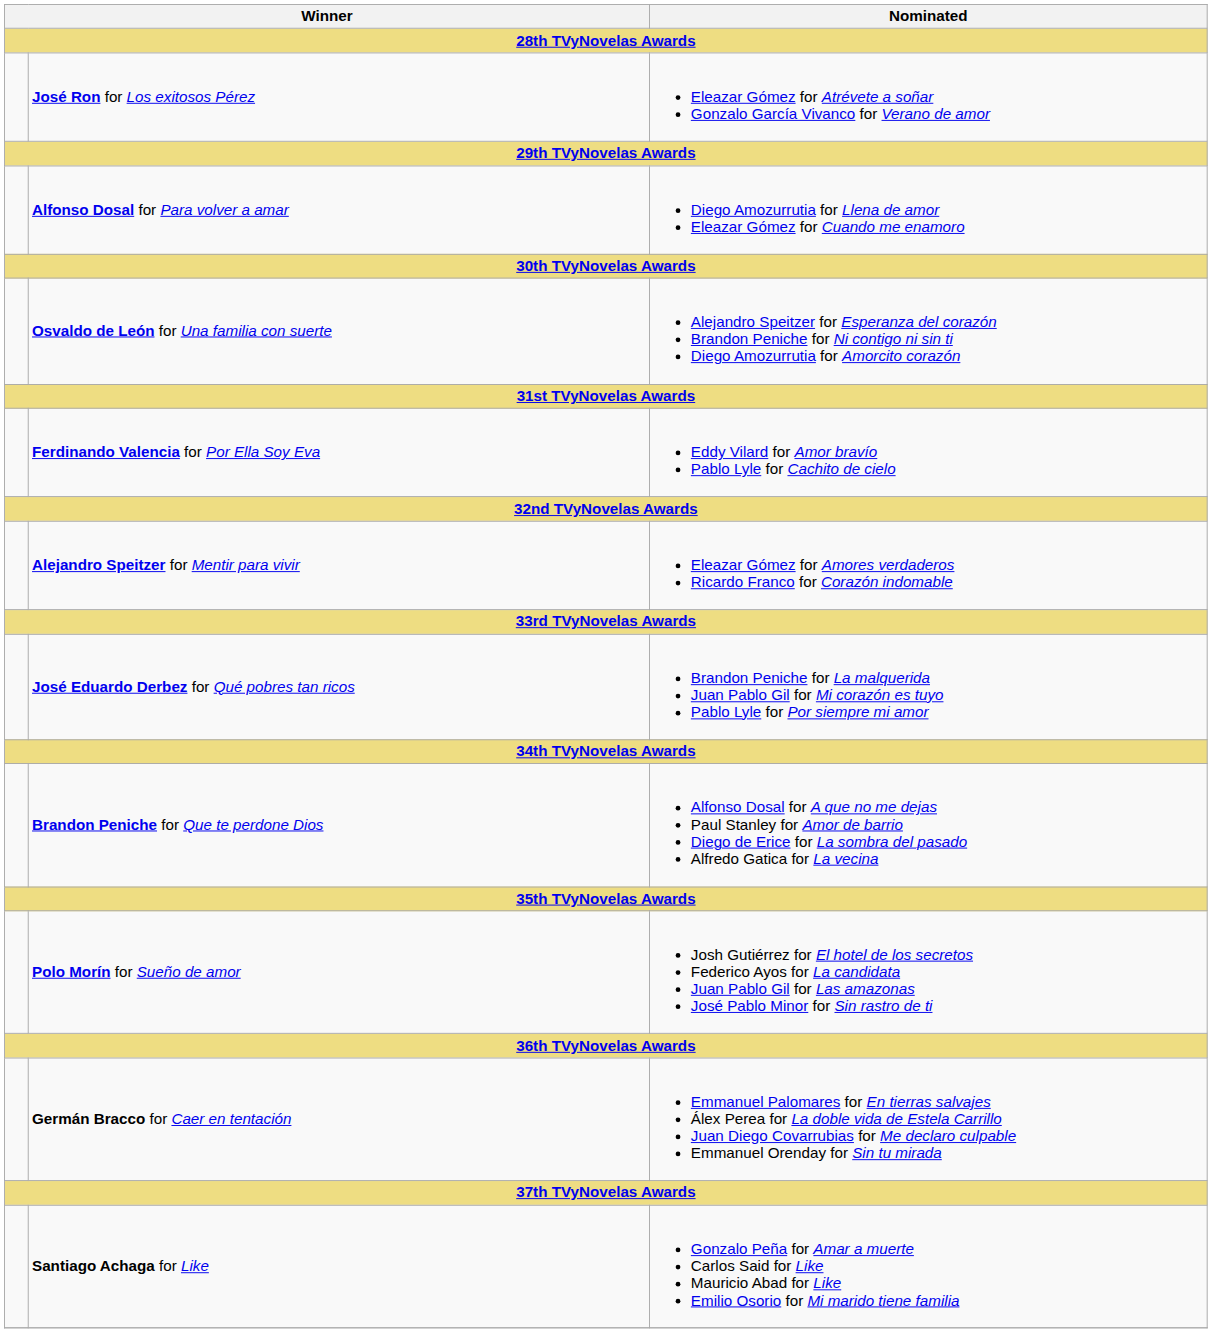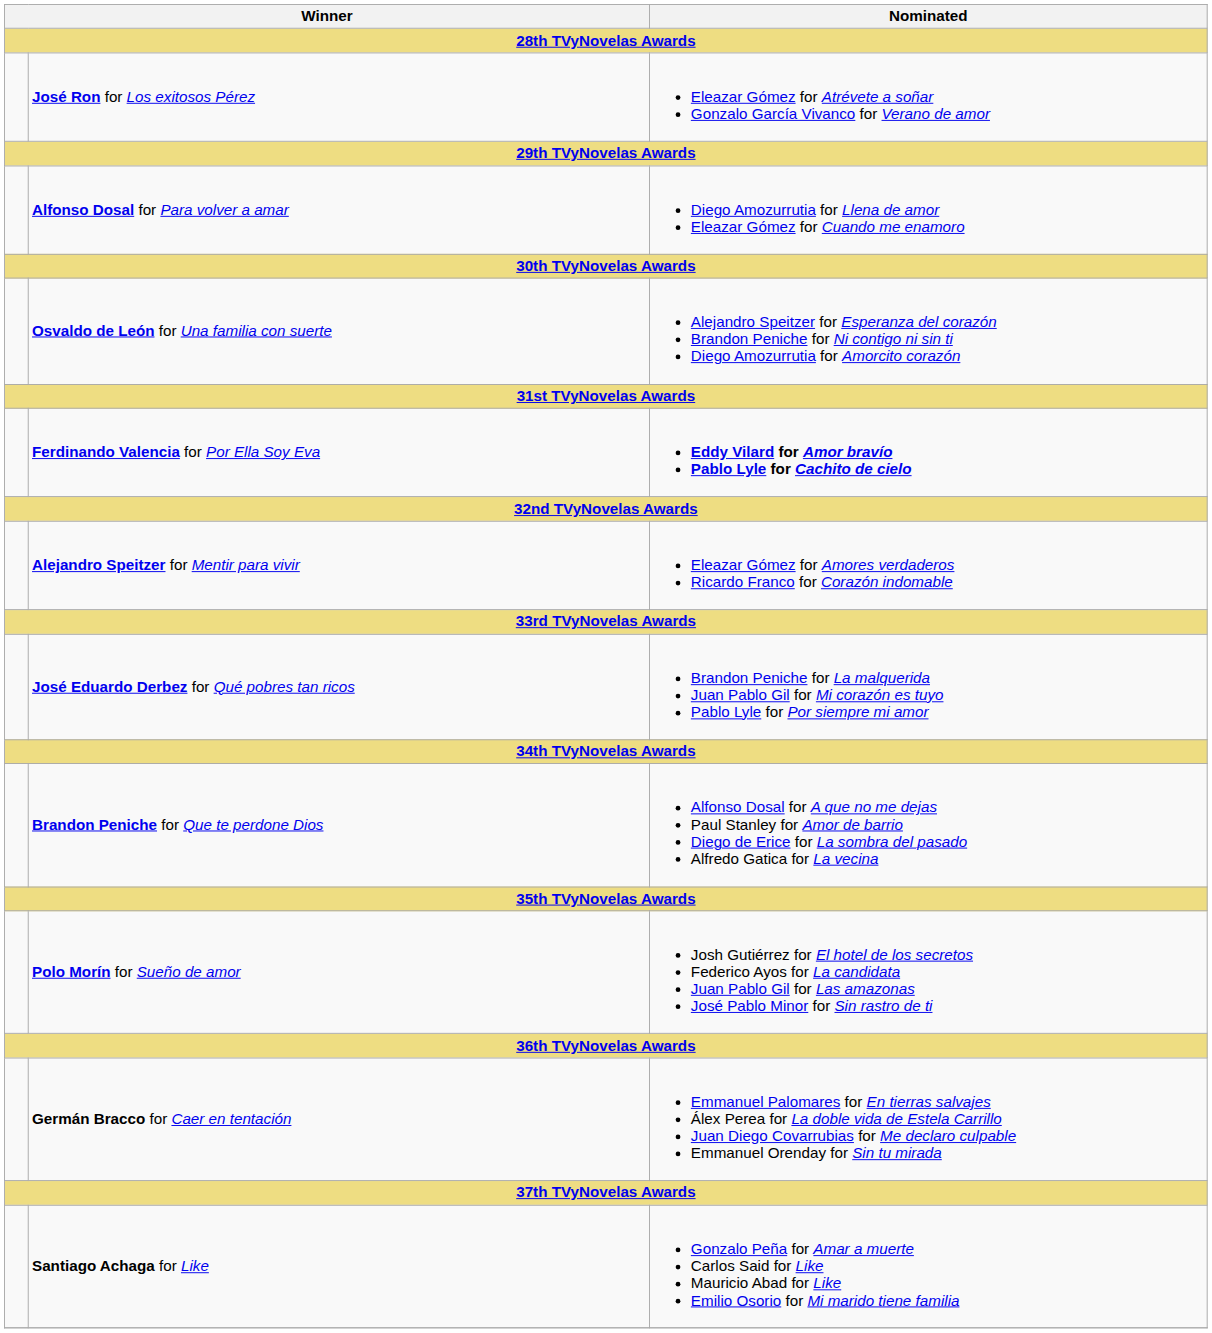Ferdinando Valencia for Por Ella Soy Eva | Nominated: normal -> bold
